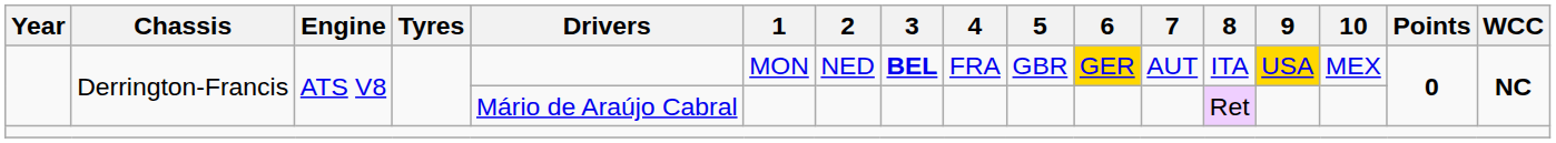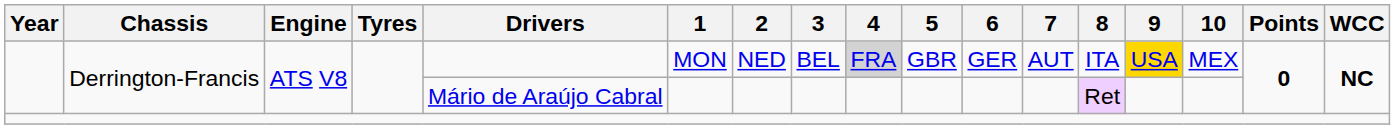row 2 | 3: bold -> normal
row 2 | 4: no background -> lightgrey background
row 2 | 6: gold background -> no background
